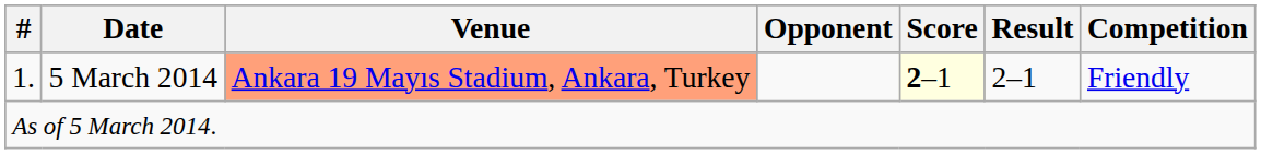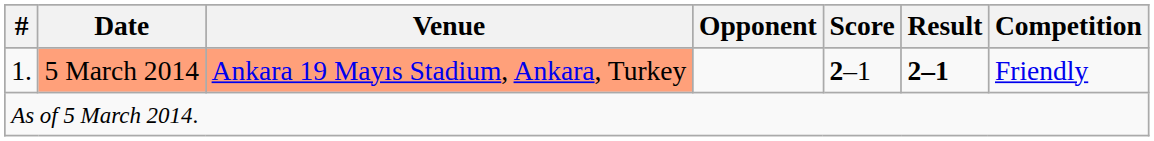1. | Date: no background -> lightsalmon background
1. | Score: lightyellow background -> no background
1. | Result: normal -> bold
